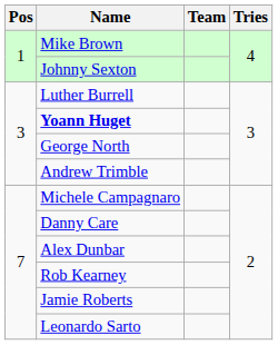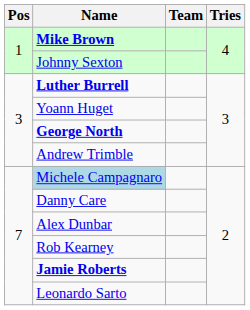Mike Brown | Name: normal -> bold
Luther Burrell | Name: normal -> bold
Yoann Huget | Name: bold -> normal
George North | Name: normal -> bold
Michele Campagnaro | Name: no background -> lightblue background
Jamie Roberts | Name: normal -> bold
